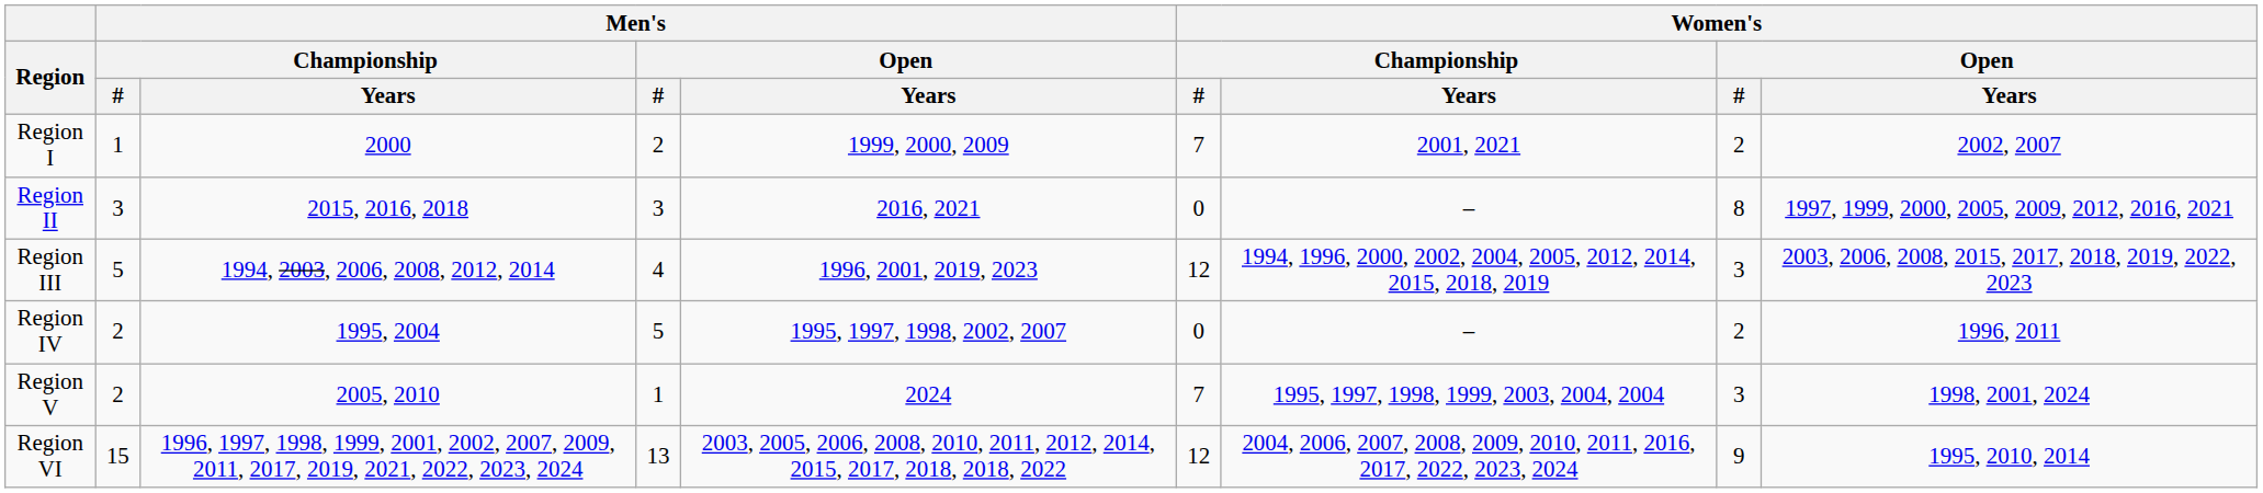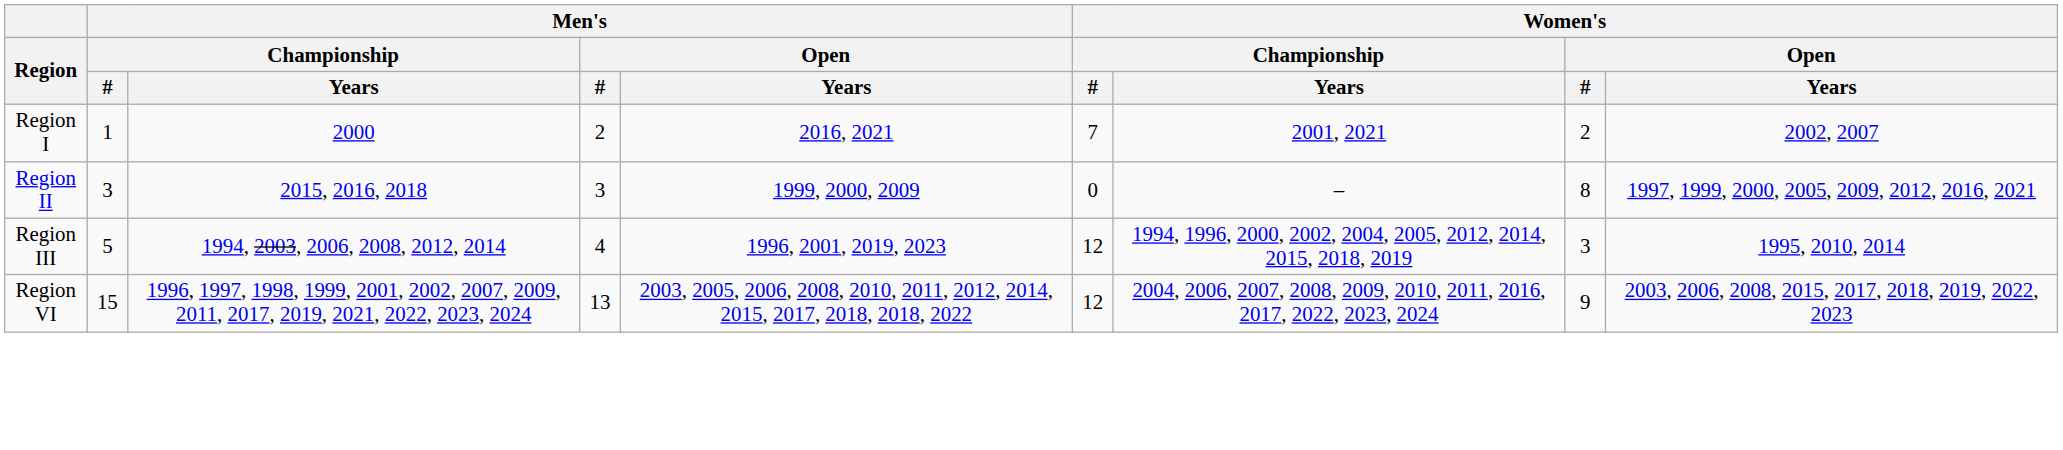Region I | Men's / Open / Years: 1999, 2000, 2009 -> 2016, 2021
Region II | Men's / Open / Years: 2016, 2021 -> 1999, 2000, 2009
Region III | Women's / Open / Years: 2003, 2006, 2008, 2015, 2017, 2018, 2019, 2022, 2023 -> 1995, 2010, 2014
- row: Region IV | 2 | 1995, 2004 | 5 | 1995, 1997, 1998, 2002, 2007 | 0 | – | 2 | 1996, 2011
- row: Region V | 2 | 2005, 2010 | 1 | 2024 | 7 | 1995, 1997, 1998, 1999, 2003, 2004, 2004 | 3 | 1998, 2001, 2024
Region VI | Women's / Open / Years: 1995, 2010, 2014 -> 2003, 2006, 2008, 2015, 2017, 2018, 2019, 2022, 2023
